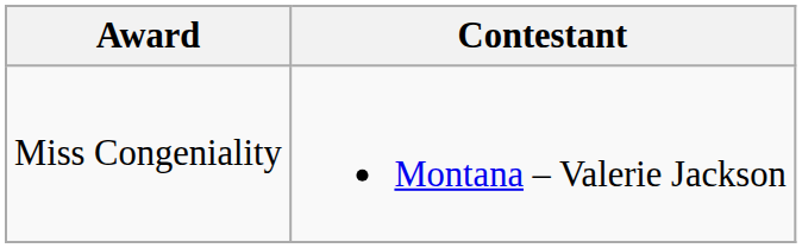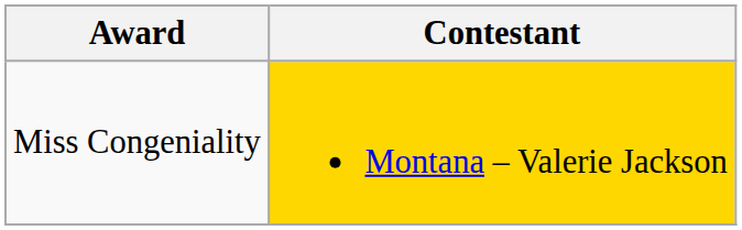Miss Congeniality | Contestant: no background -> gold background
